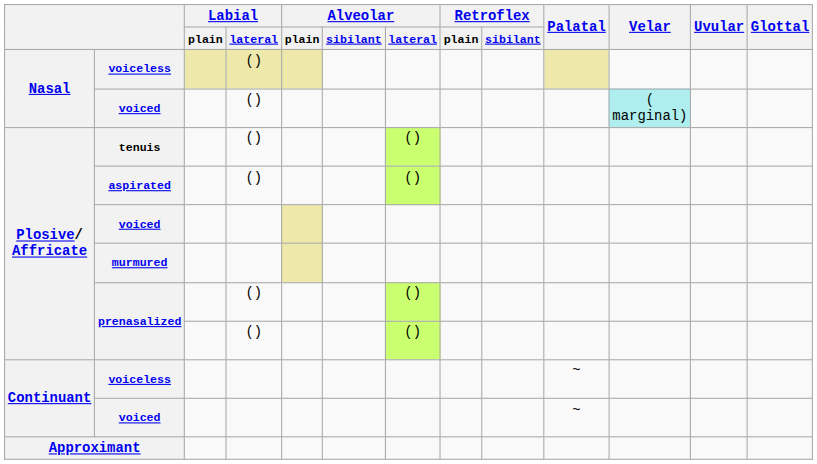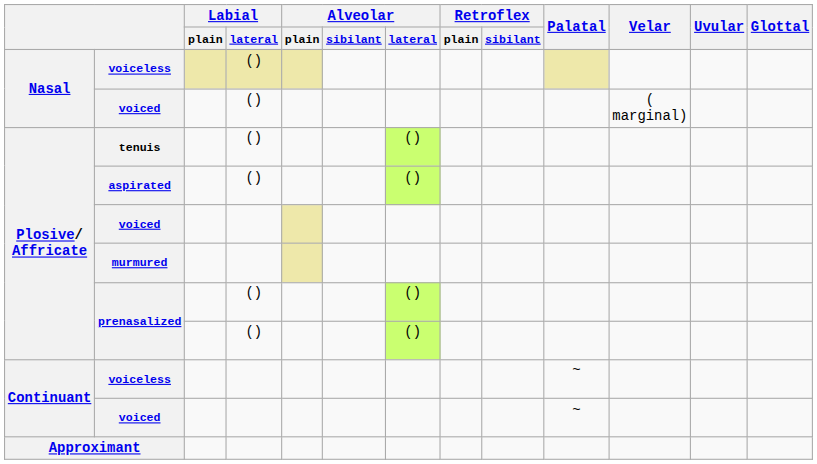Nasal / voiced | Velar: paleturquoise background -> no background
